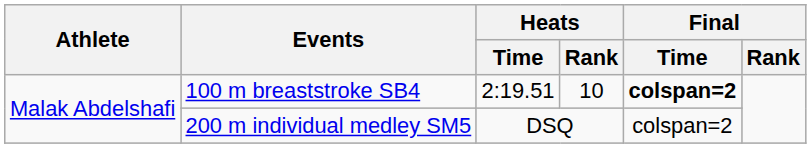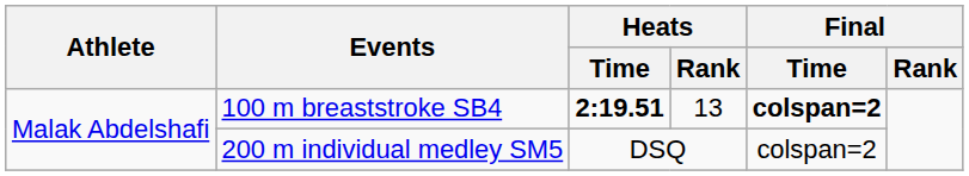100 m breaststroke SB4 | Heats / Time: normal -> bold
100 m breaststroke SB4 | Heats / Rank: 10 -> 13
